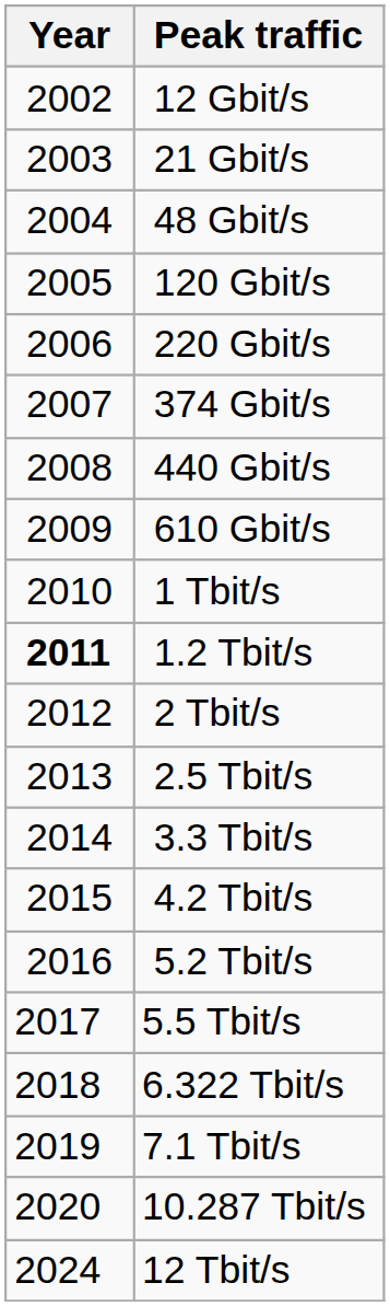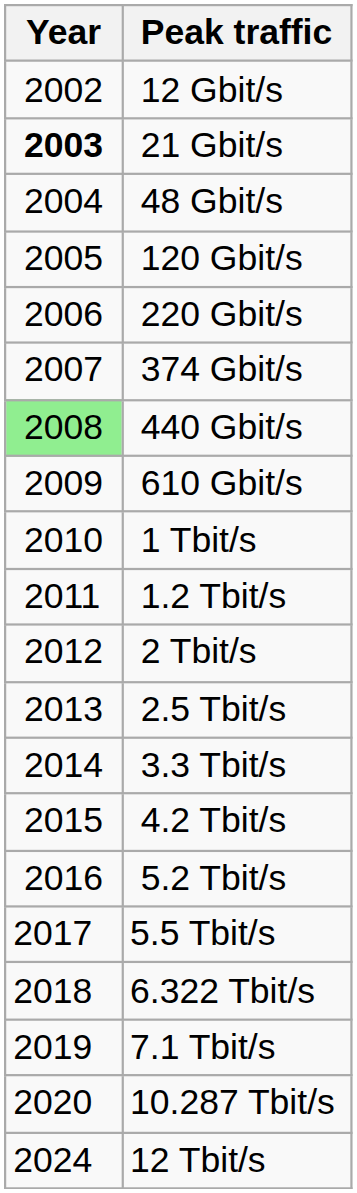21 Gbit/s | Year: normal -> bold
440 Gbit/s | Year: no background -> lightgreen background
1.2 Tbit/s | Year: bold -> normal
